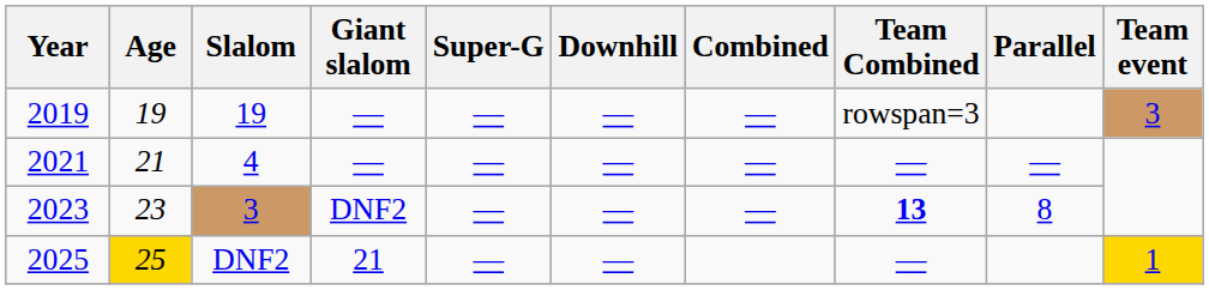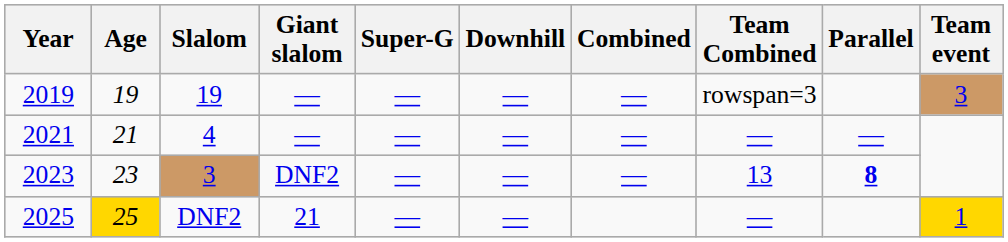2023 | Team Combined: bold -> normal
2023 | Parallel: normal -> bold
